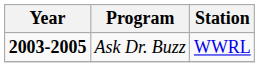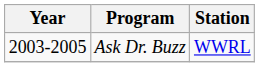Ask Dr. Buzz | Year: bold -> normal
